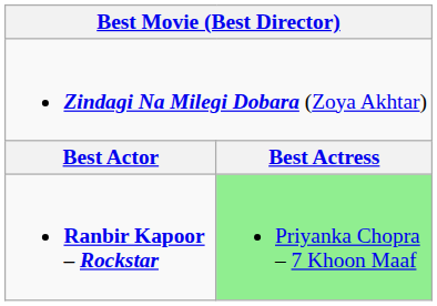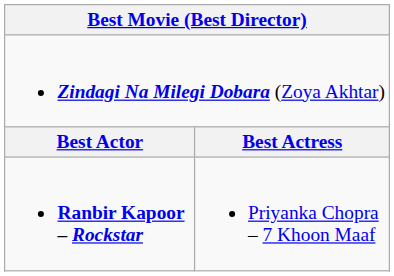Ranbir Kapoor – Rockstar | column 2: lightgreen background -> no background
